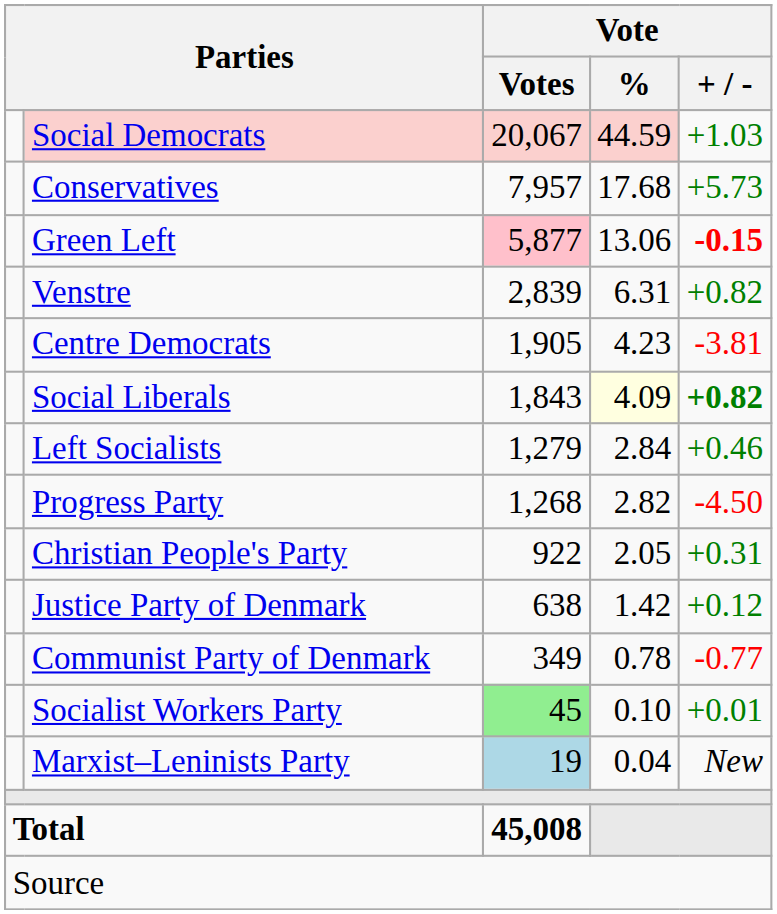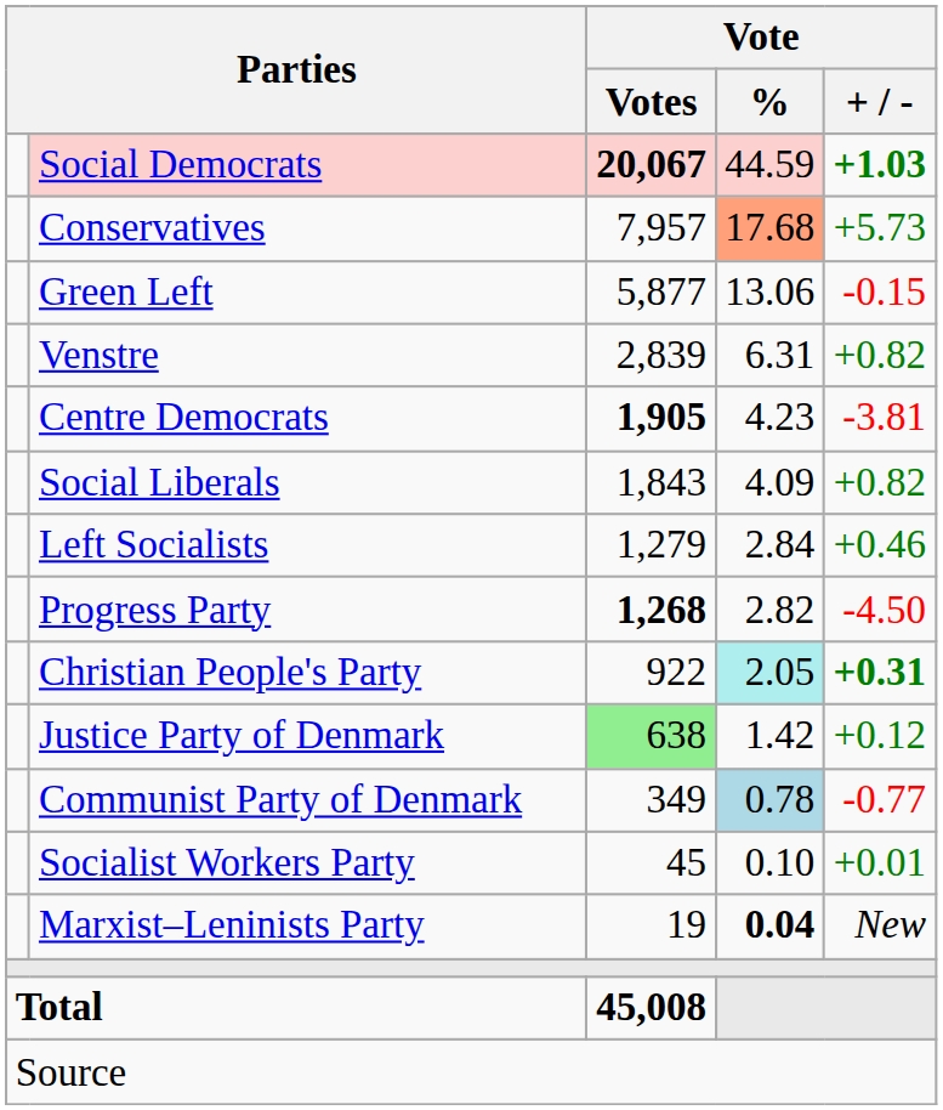Social Democrats | Vote / Votes: normal -> bold
Social Democrats | Vote / + / -: normal -> bold
Conservatives | Vote / %: no background -> lightsalmon background
Green Left | Vote / Votes: pink background -> no background
Green Left | Vote / + / -: bold -> normal
Centre Democrats | Vote / Votes: normal -> bold
Social Liberals | Vote / %: lightyellow background -> no background
Social Liberals | Vote / + / -: bold -> normal
Progress Party | Vote / Votes: normal -> bold
Christian People's Party | Vote / %: no background -> paleturquoise background
Christian People's Party | Vote / + / -: normal -> bold
Justice Party of Denmark | Vote / Votes: no background -> lightgreen background
Communist Party of Denmark | Vote / %: no background -> lightblue background
Socialist Workers Party | Vote / Votes: lightgreen background -> no background
Marxist–Leninists Party | Vote / Votes: lightblue background -> no background
Marxist–Leninists Party | Vote / %: normal -> bold
